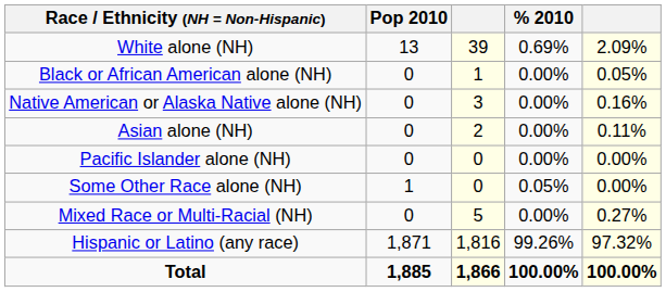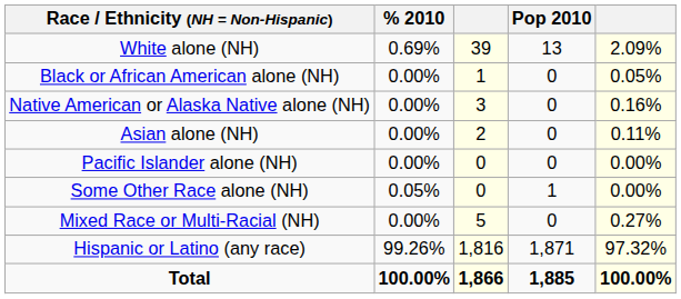columns swapped: Pop 2010 <-> % 2010
